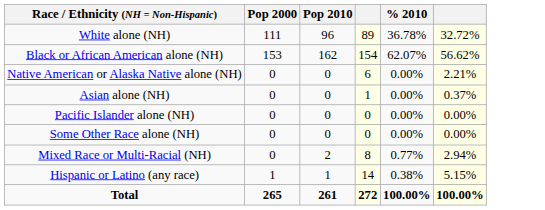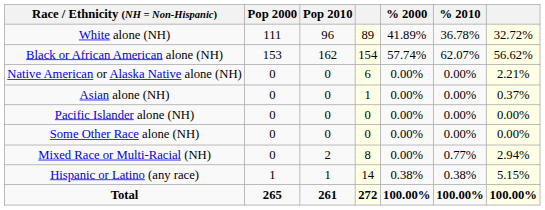+ column: % 2000 | 41.89% | 57.74% | 0.00% | 0.00% | 0.00% | 0.00% | 0.00% | 0.38% | 100.00%
